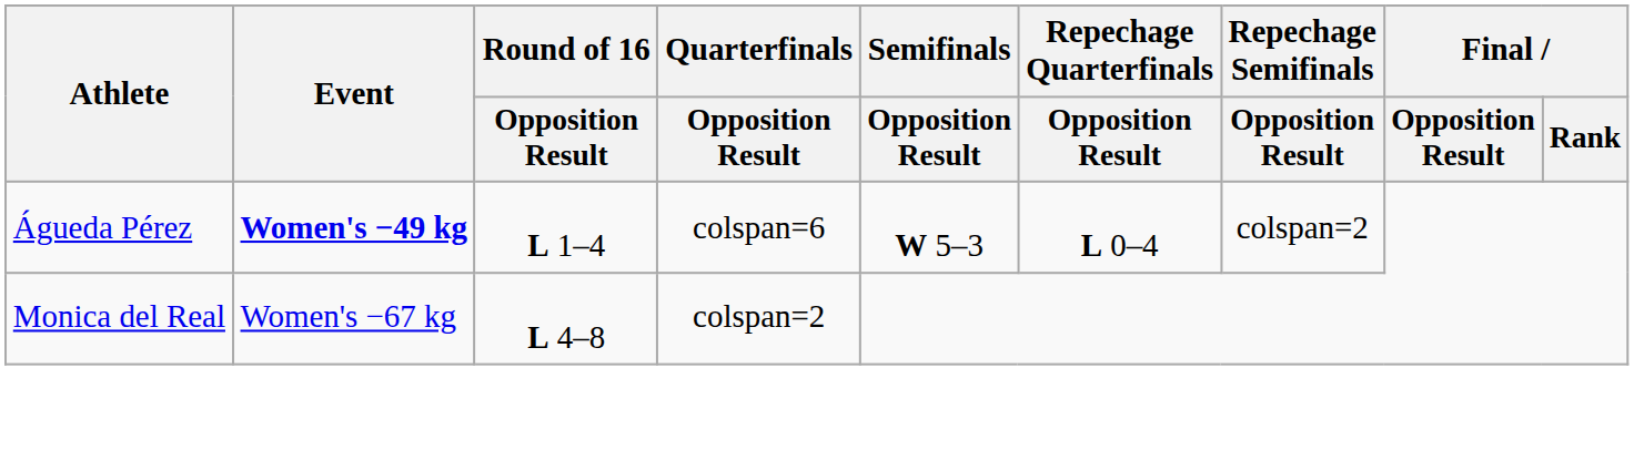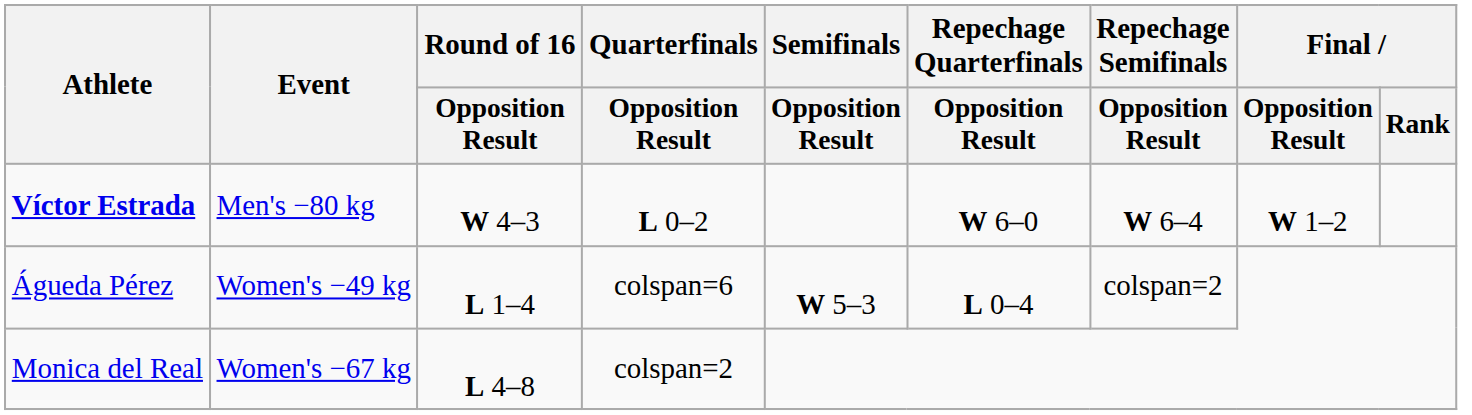+ row: Víctor Estrada | Men's −80 kg | W 4–3 | L 0–2 | W 6–0 | W 6–4 | W 1–2
Águeda Pérez | Event: bold -> normal
